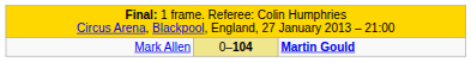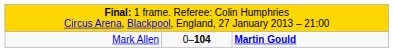Mark Allen | column 2: khaki background -> no background
